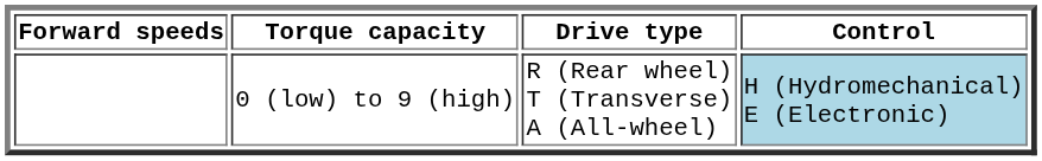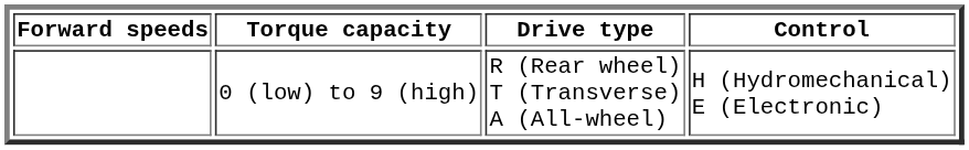row 2 | Control: lightblue background -> no background
